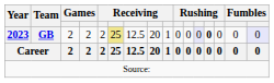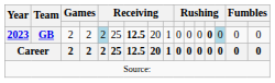2023 | column 5: no background -> lightblue background
2023 | column 6: khaki background -> no background
2023 | column 7: normal -> bold
2023 | column 12: lavender background -> no background
2023 | column 14: no background -> lightblue background
2023 | column 16: lavender background -> no background
